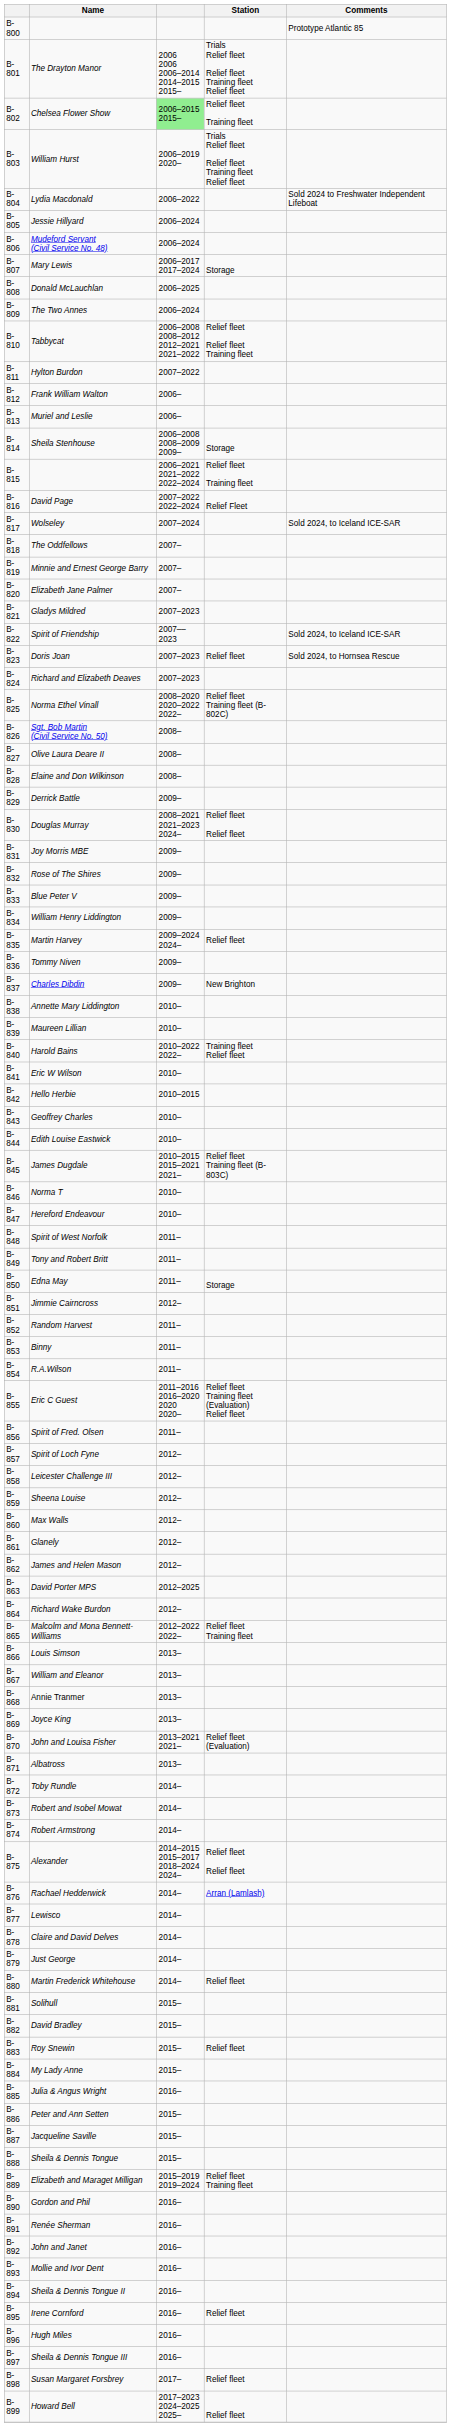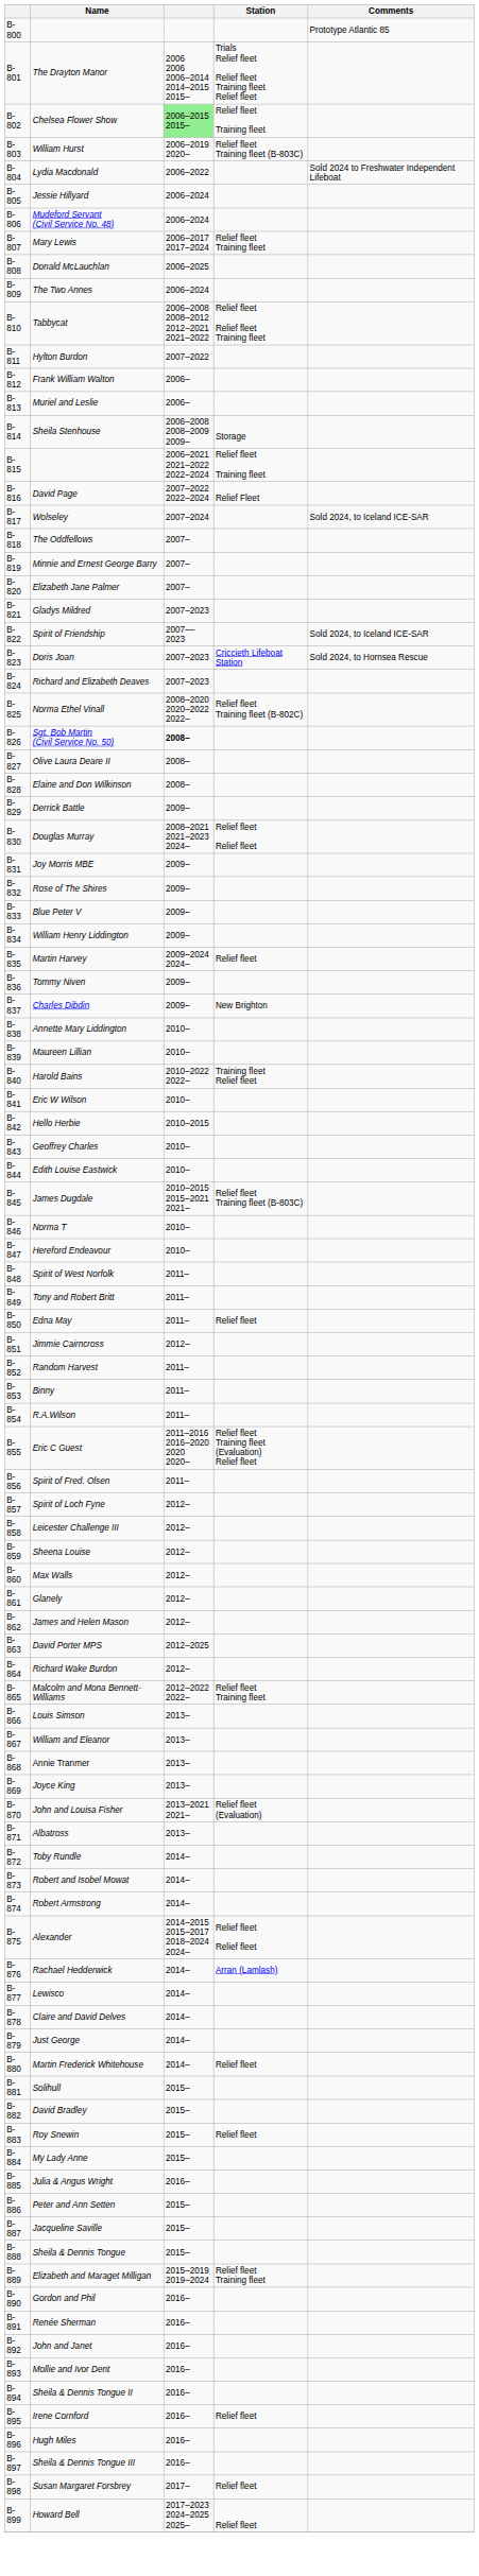William Hurst | Station: Trials Relief fleet Relief fleet Training fleet Relief fleet -> Relief fleet Training fleet (B-803C)
Mary Lewis | Station: Storage -> Relief fleet Training fleet
Doris Joan | Station: Relief fleet -> Criccieth Lifeboat Station
Sgt. Bob Martin (Civil Service No. 50) | column 3: normal -> bold
Edna May | Station: Storage -> Relief fleet
